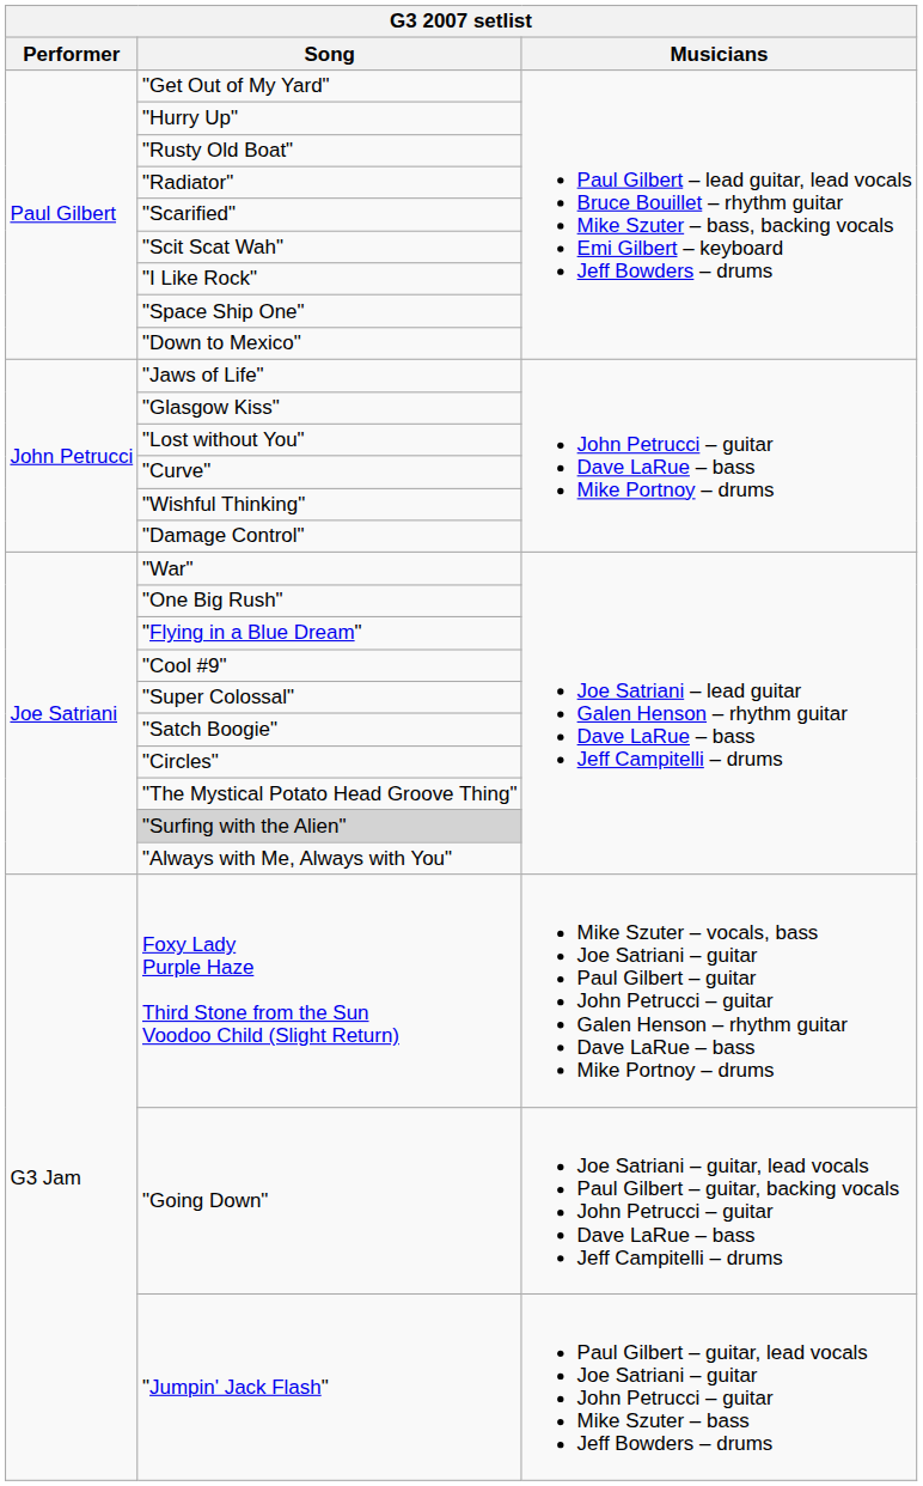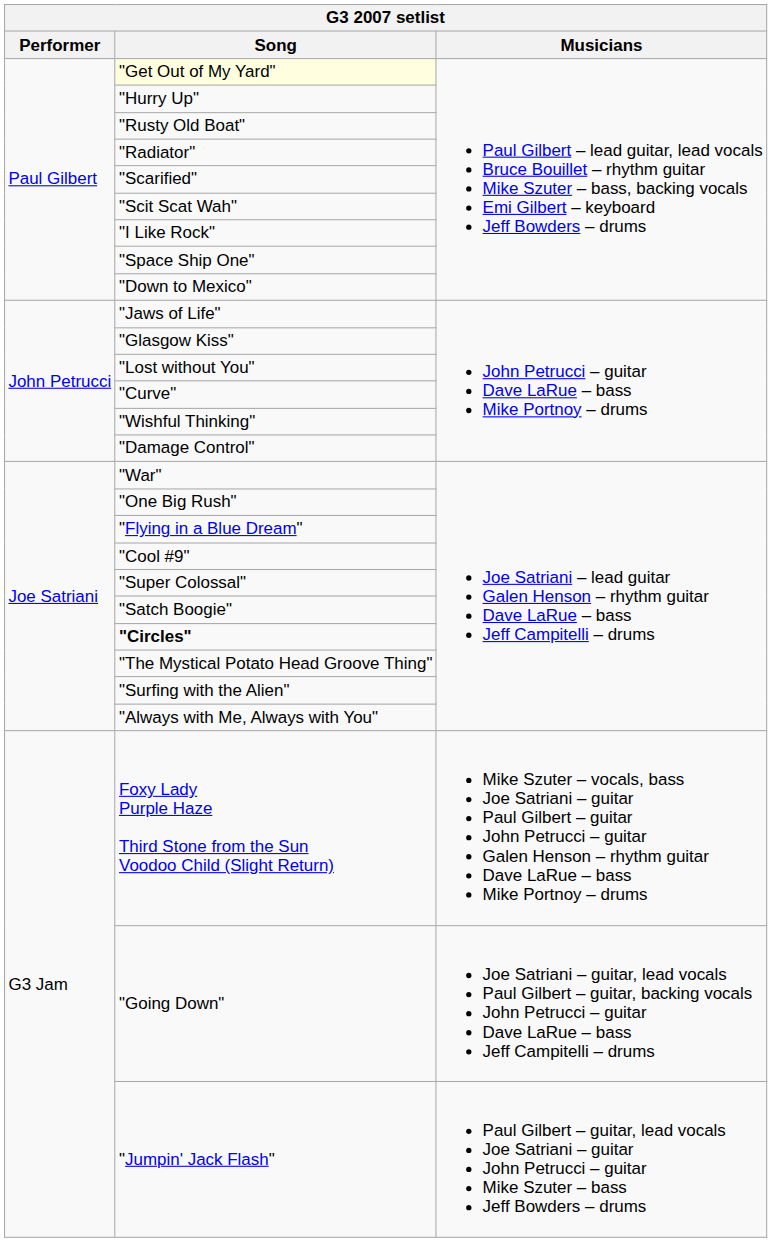"Get Out of My Yard" | Song: no background -> lightyellow background
"Circles" | Song: normal -> bold
"Surfing with the Alien" | Song: lightgrey background -> no background
